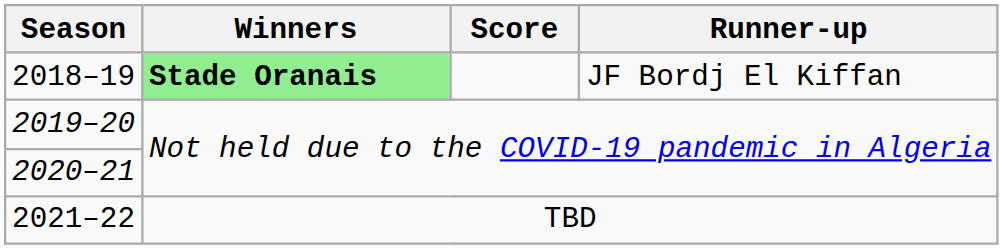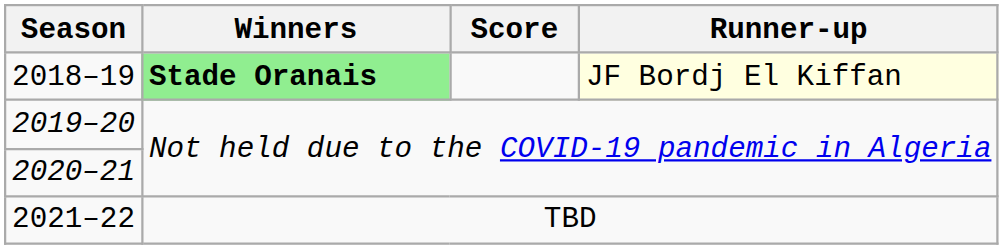2018–19 | Runner-up: no background -> lightyellow background
